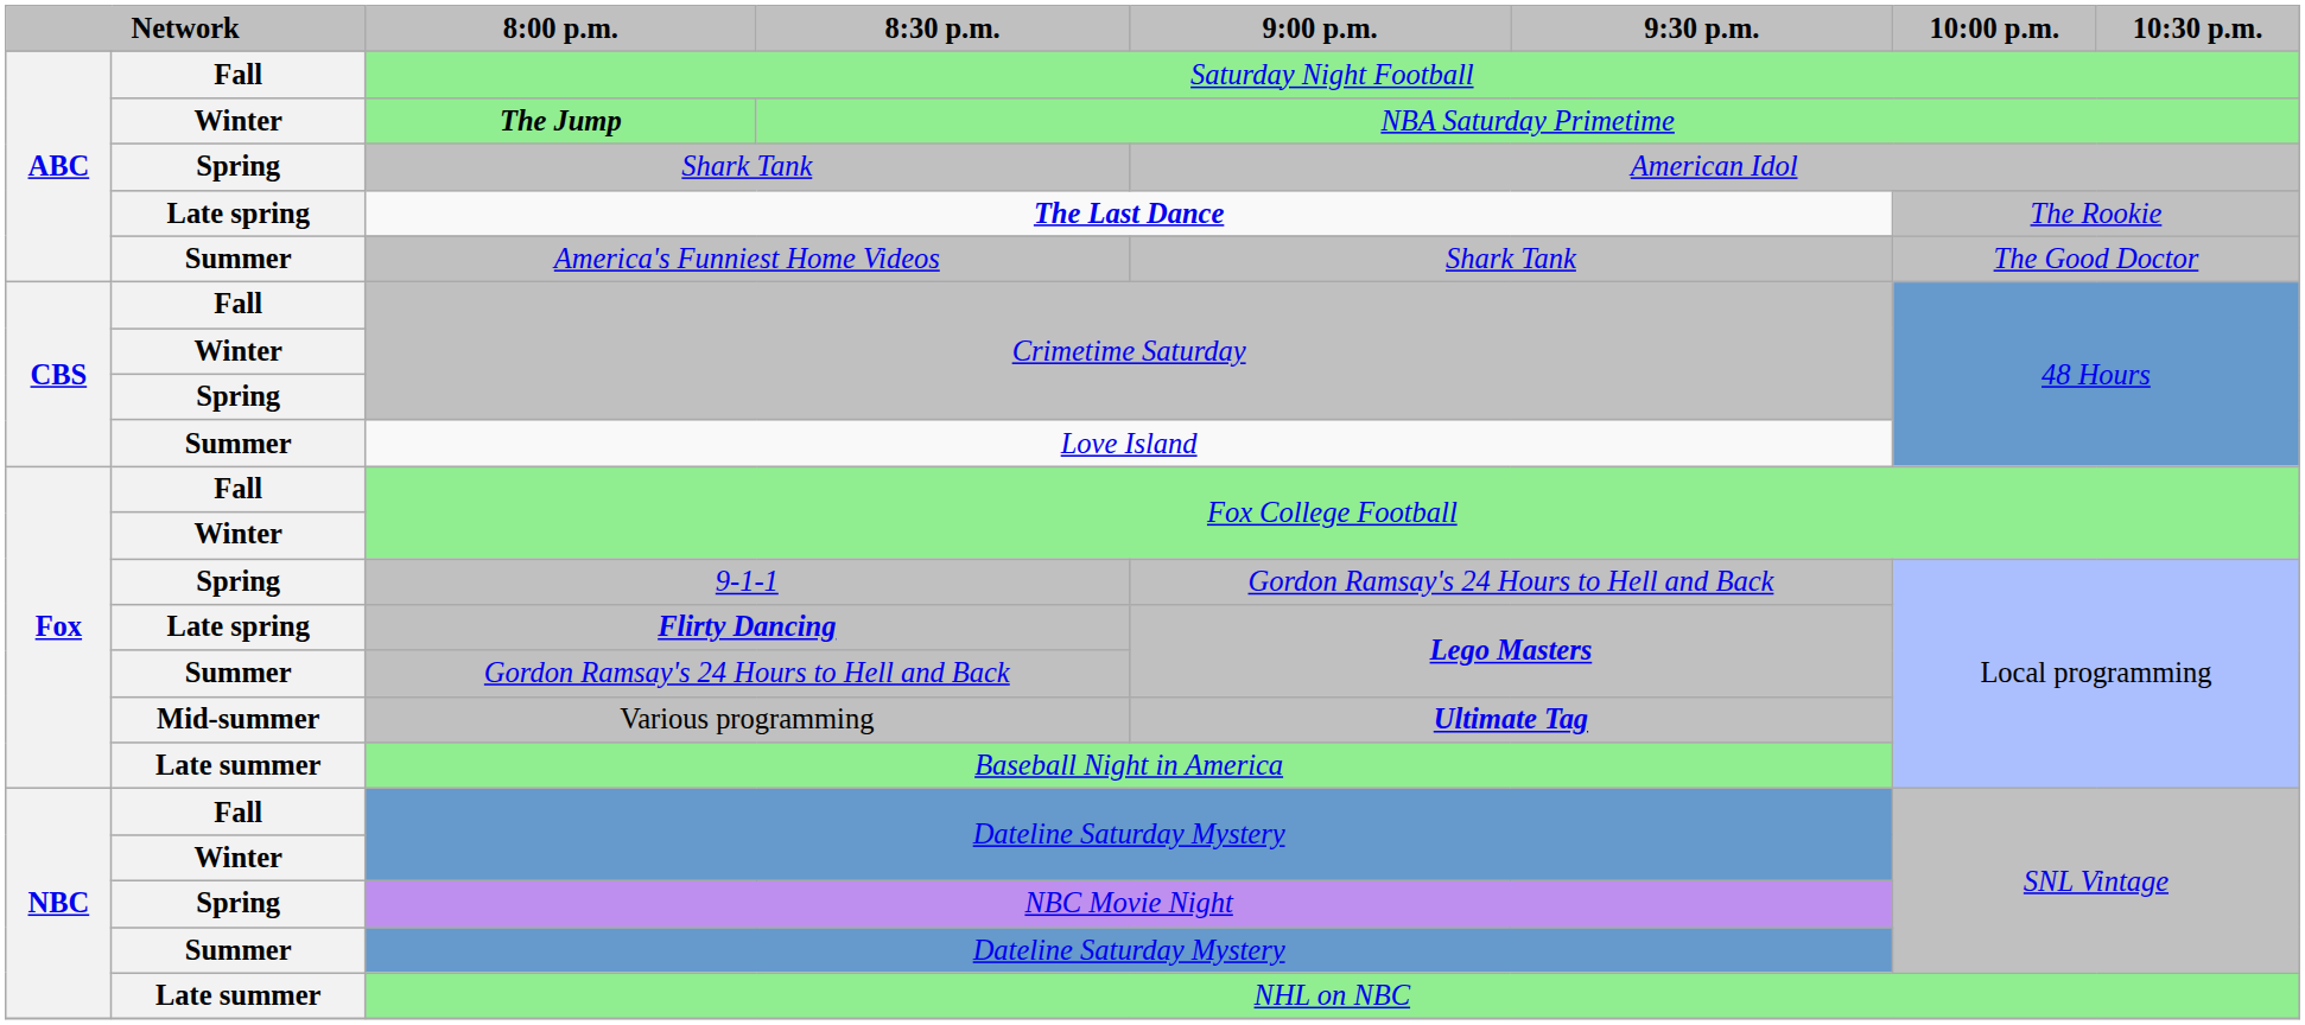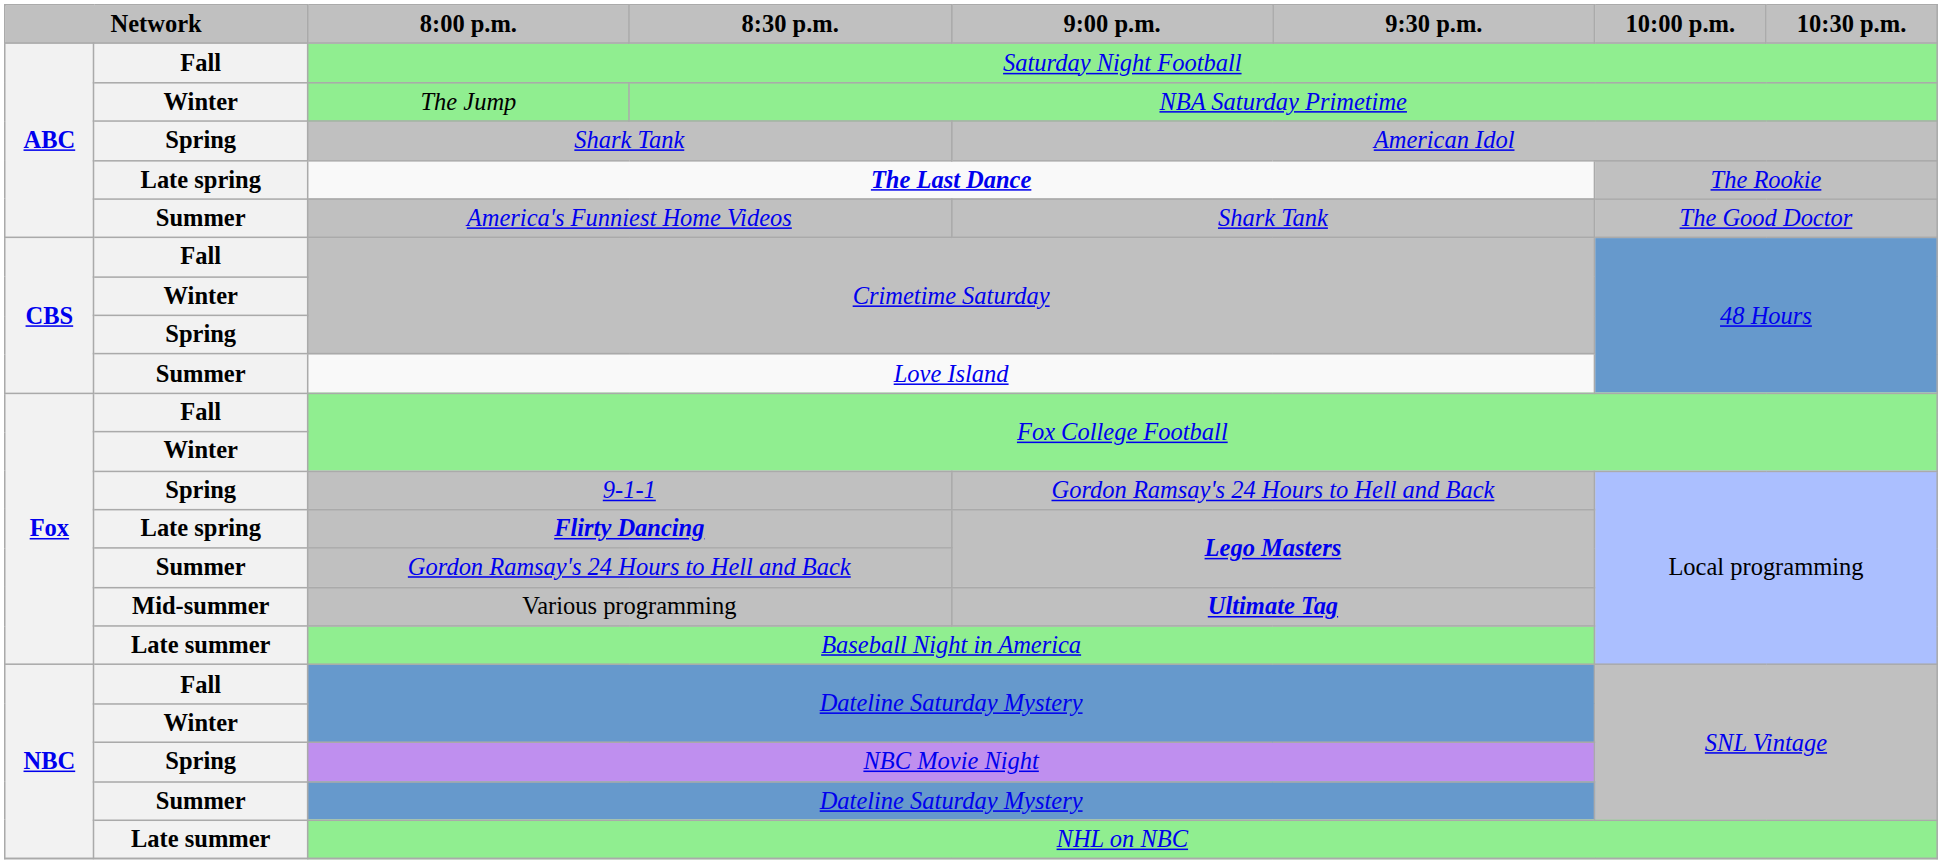The Jump | 8:00 p.m.: bold -> normal
